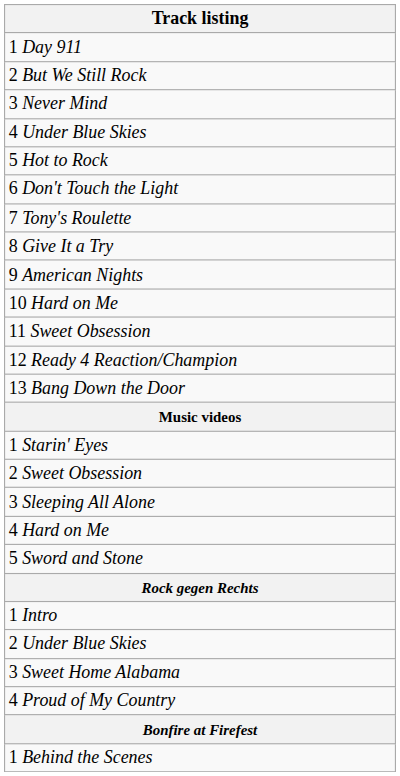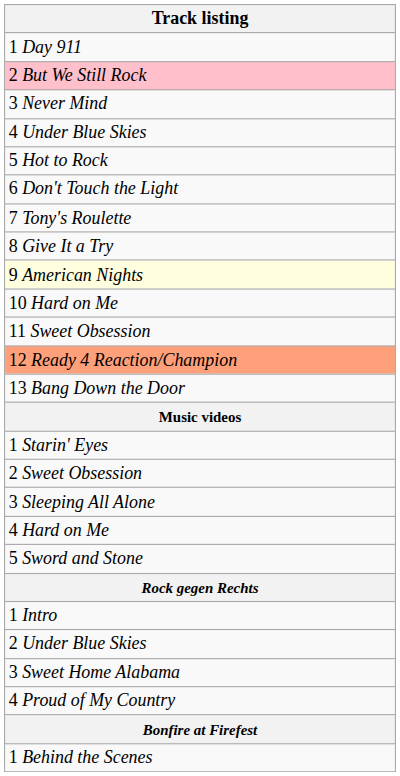row 3 | column 1: no background -> pink background
row 10 | column 1: no background -> lightyellow background
row 13 | column 1: no background -> lightsalmon background
